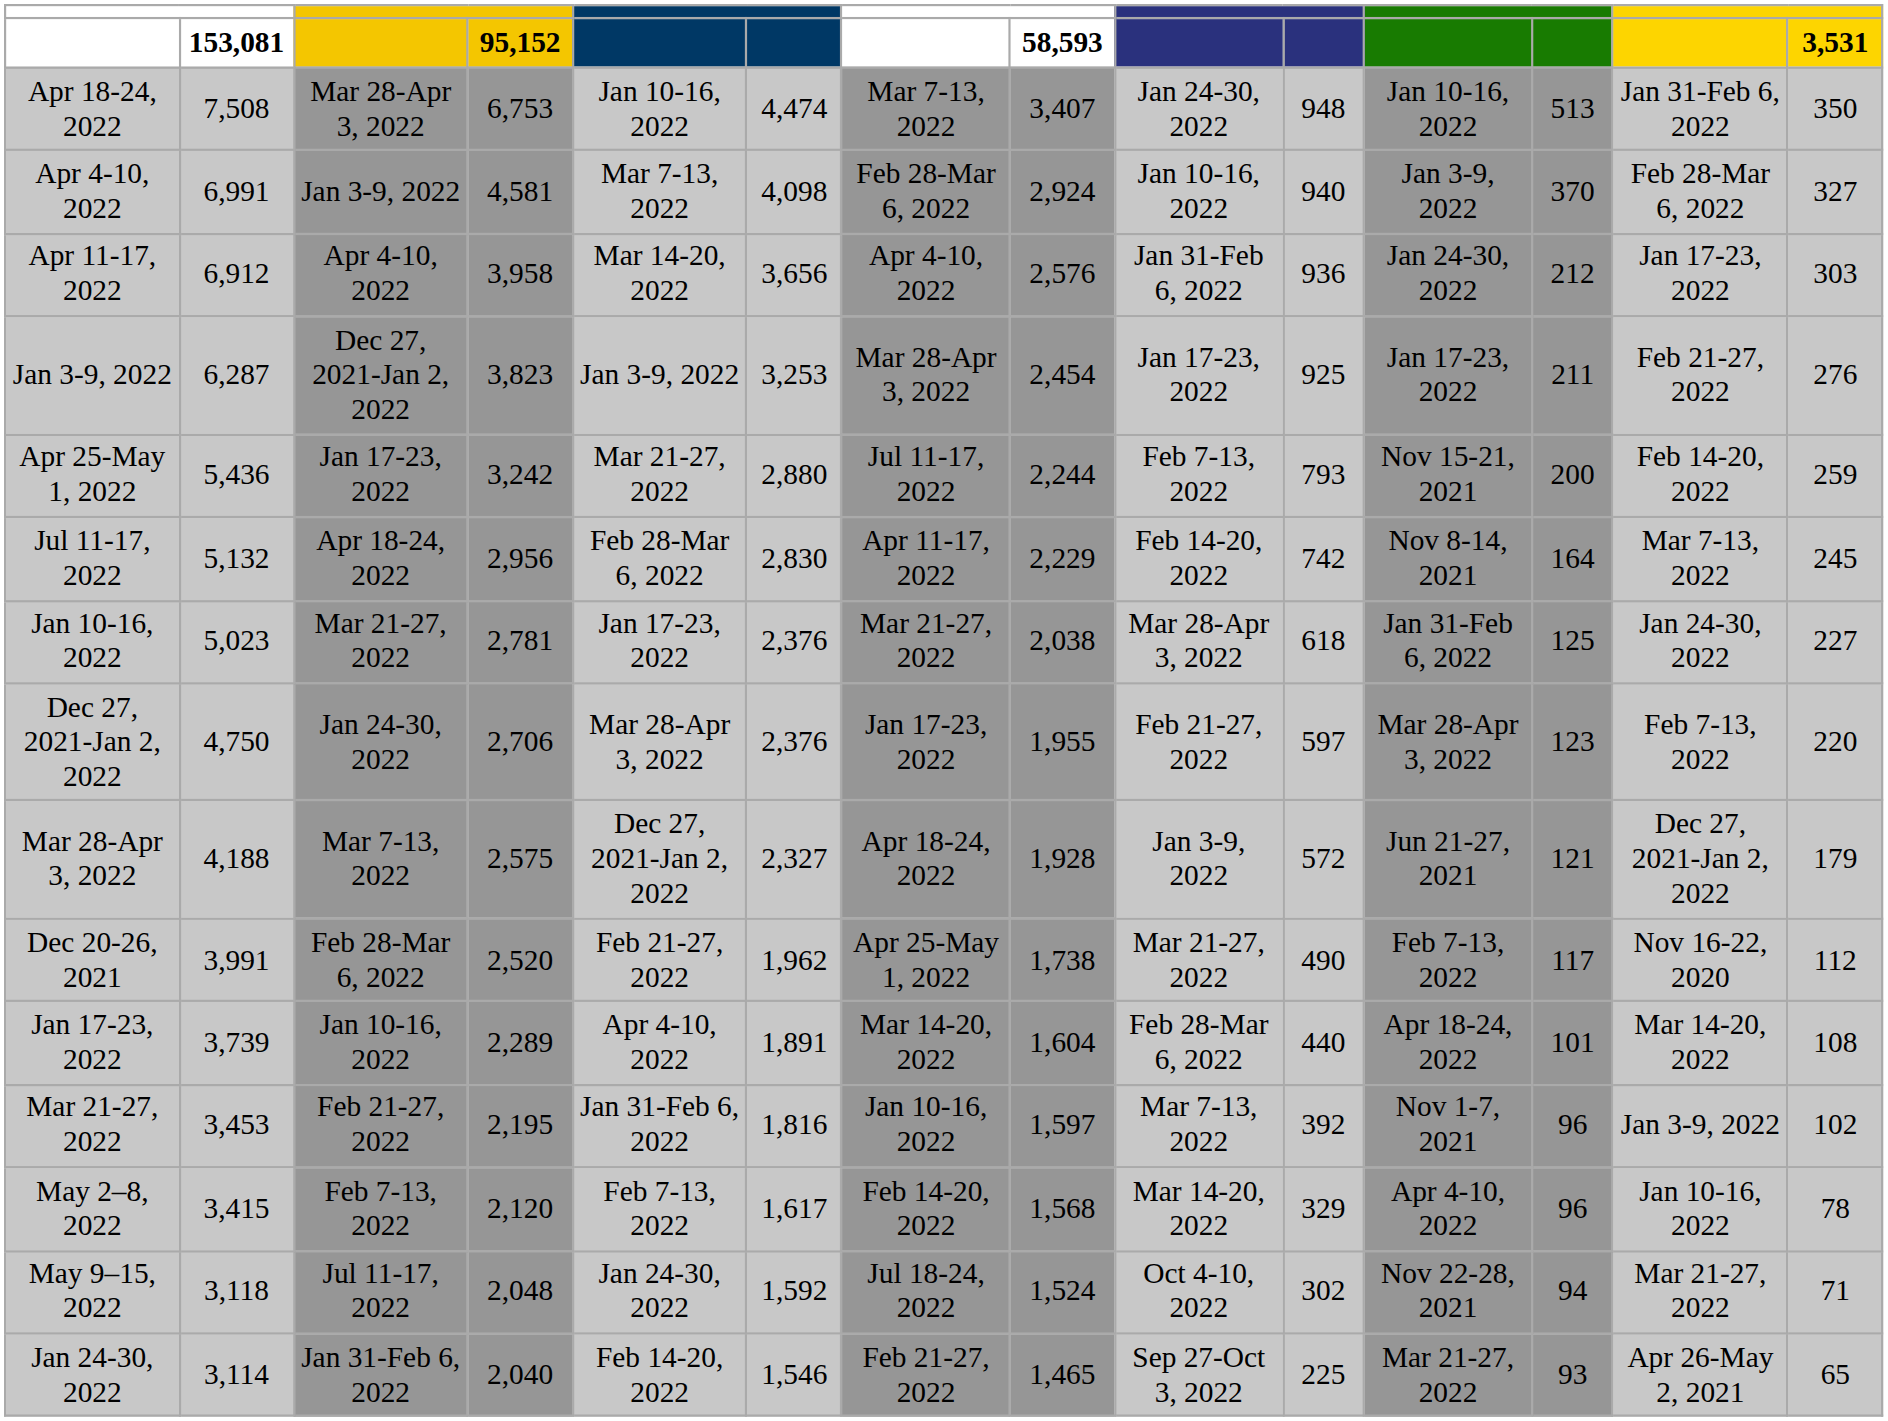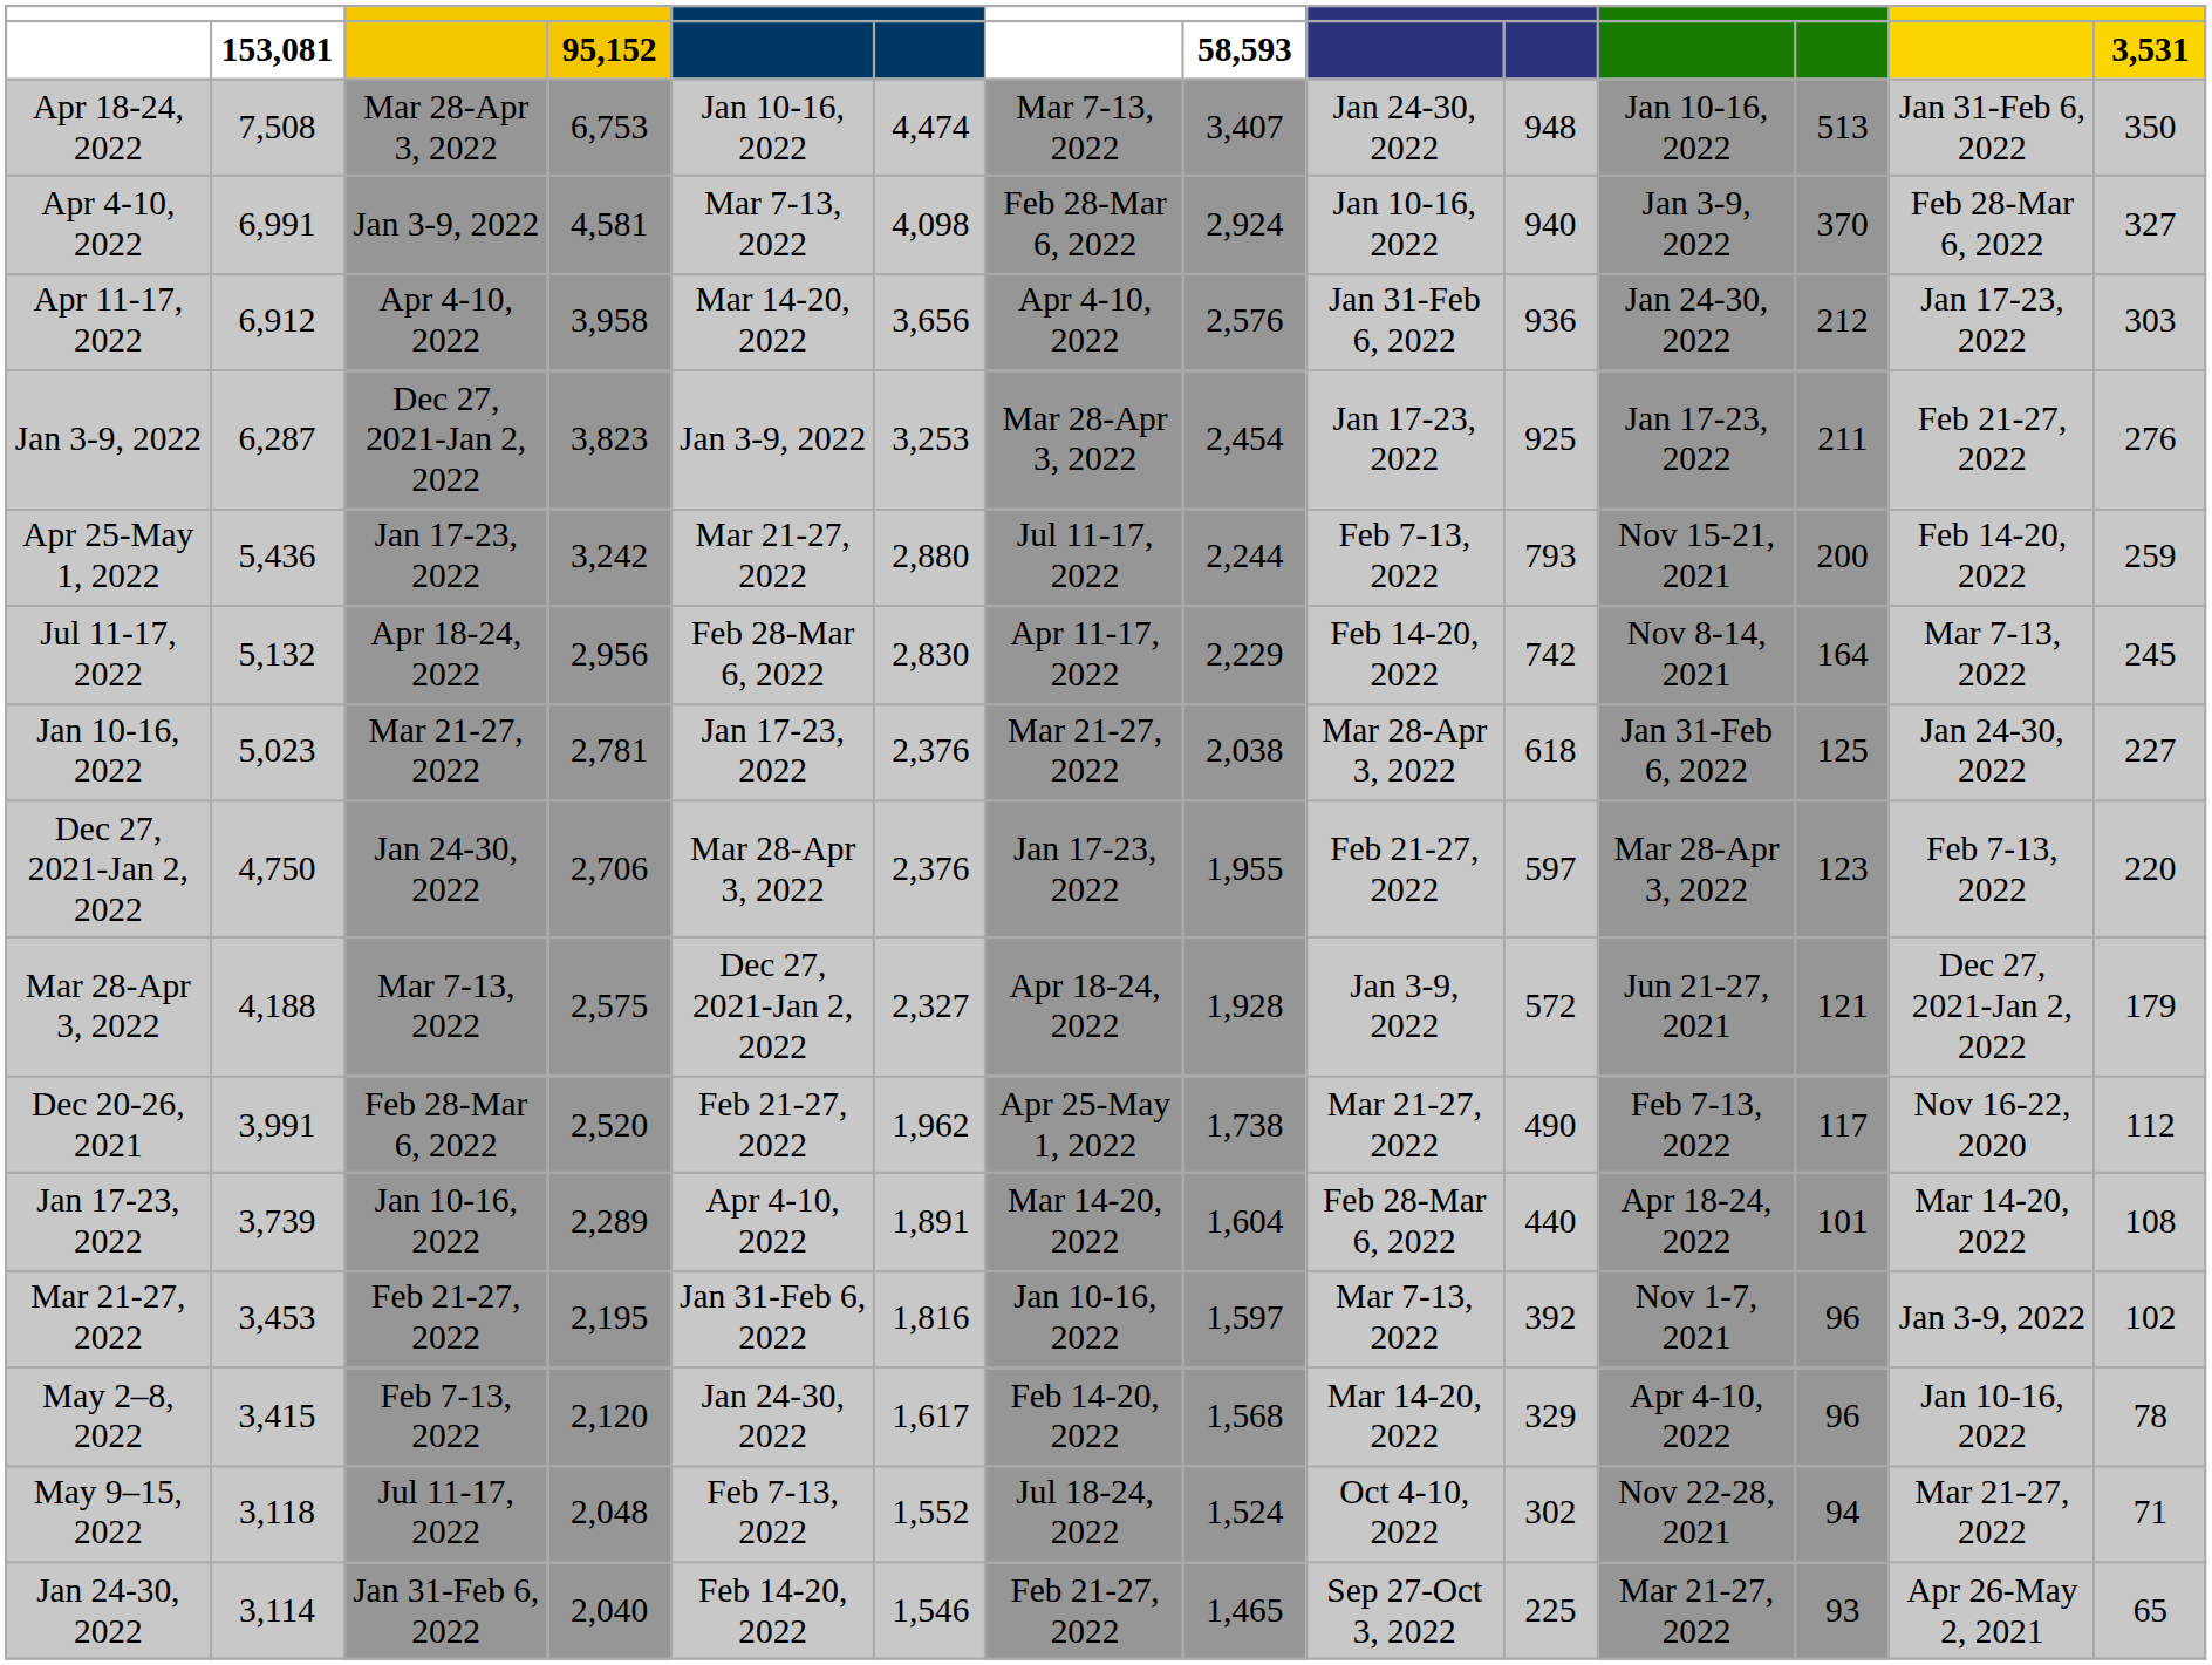May 2–8, 2022 | column 5: Feb 7-13, 2022 -> Jan 24-30, 2022
May 9–15, 2022 | column 5: Jan 24-30, 2022 -> Feb 7-13, 2022
May 9–15, 2022 | column 6: 1,592 -> 1,552
